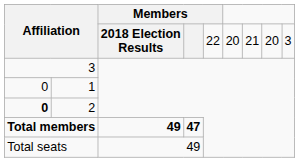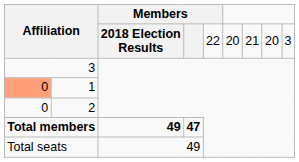1 | column 1: no background -> lightsalmon background
2 | column 1: bold -> normal
